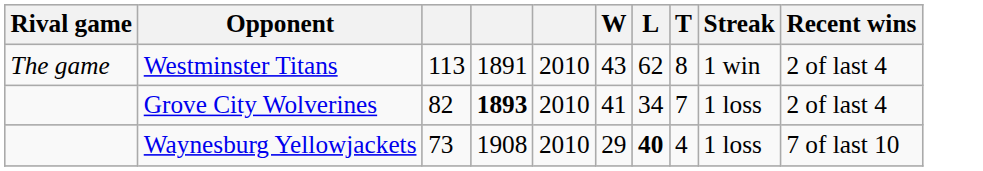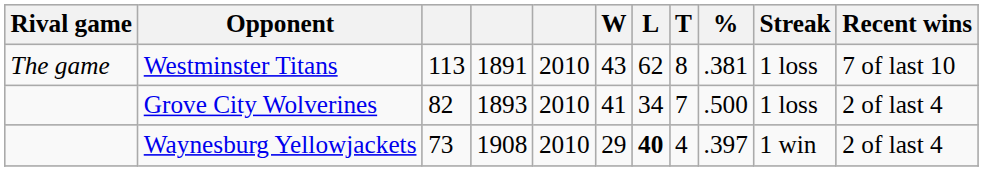+ column: % | .381 | .500 | .397
Westminster Titans | Streak: 1 win -> 1 loss
Westminster Titans | Recent wins: 2 of last 4 -> 7 of last 10
Grove City Wolverines | column 4: bold -> normal
Waynesburg Yellowjackets | Streak: 1 loss -> 1 win
Waynesburg Yellowjackets | Recent wins: 7 of last 10 -> 2 of last 4
